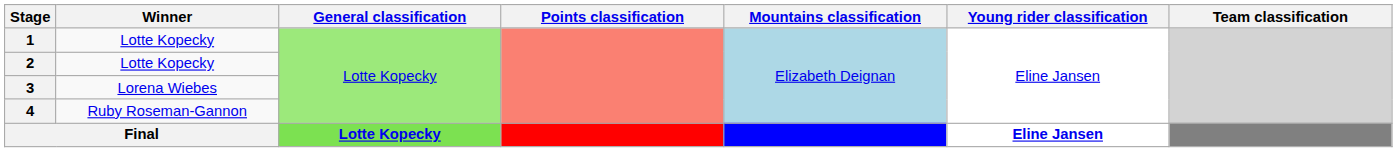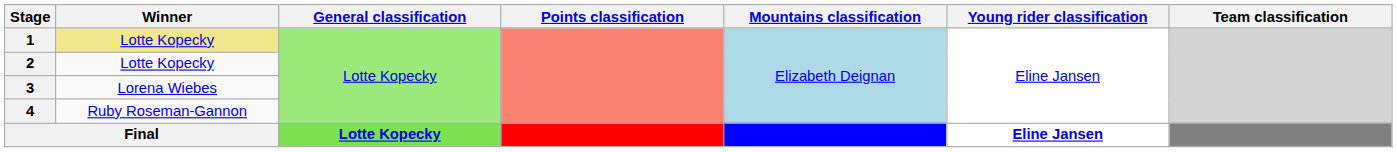1 | Winner: no background -> khaki background
